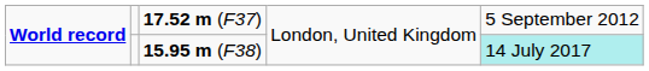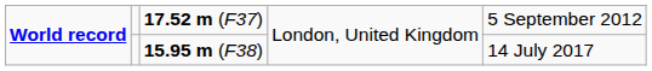World record / 15.95 m (F38) | column 5: paleturquoise background -> no background
